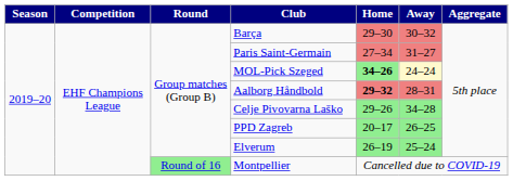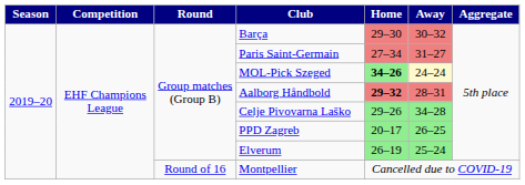Montpellier | Round: lightgreen background -> no background
